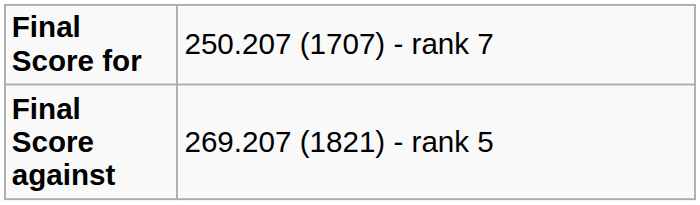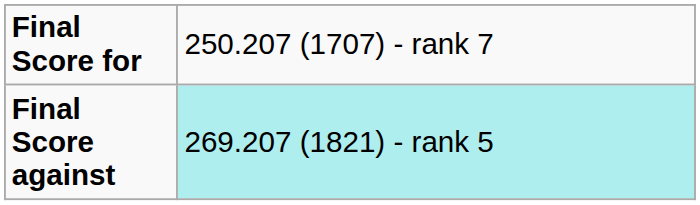Final Score against | column 2: no background -> paleturquoise background
